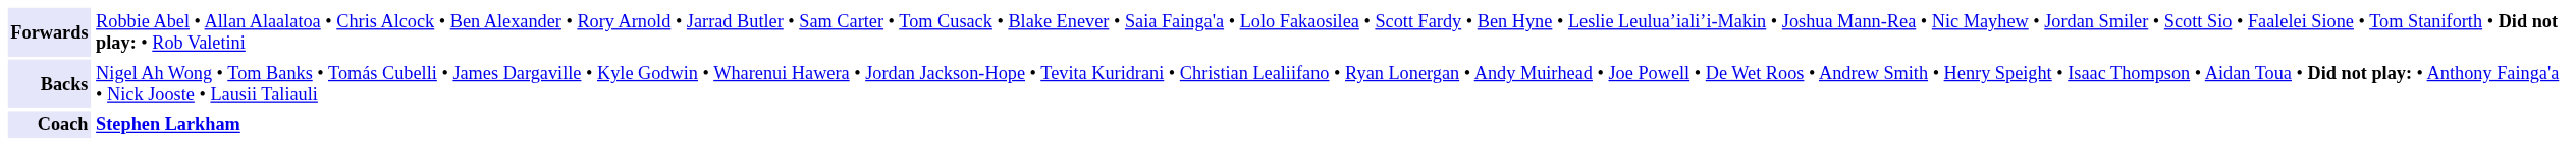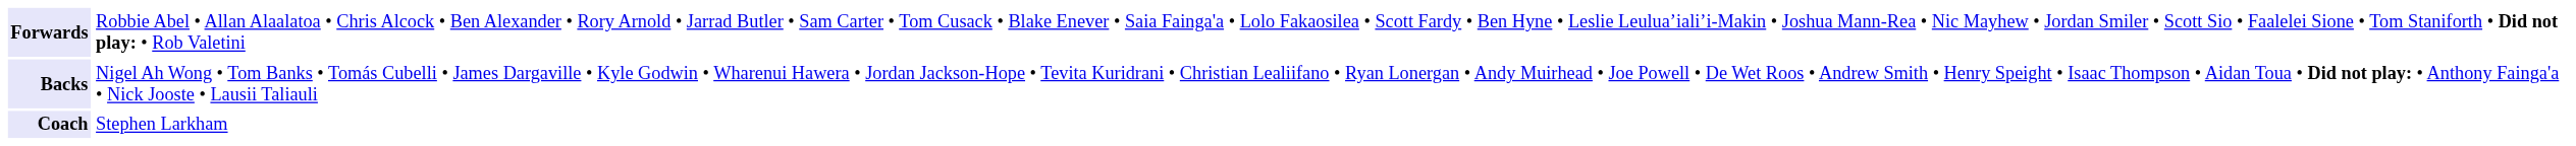Coach | column 2: bold -> normal
